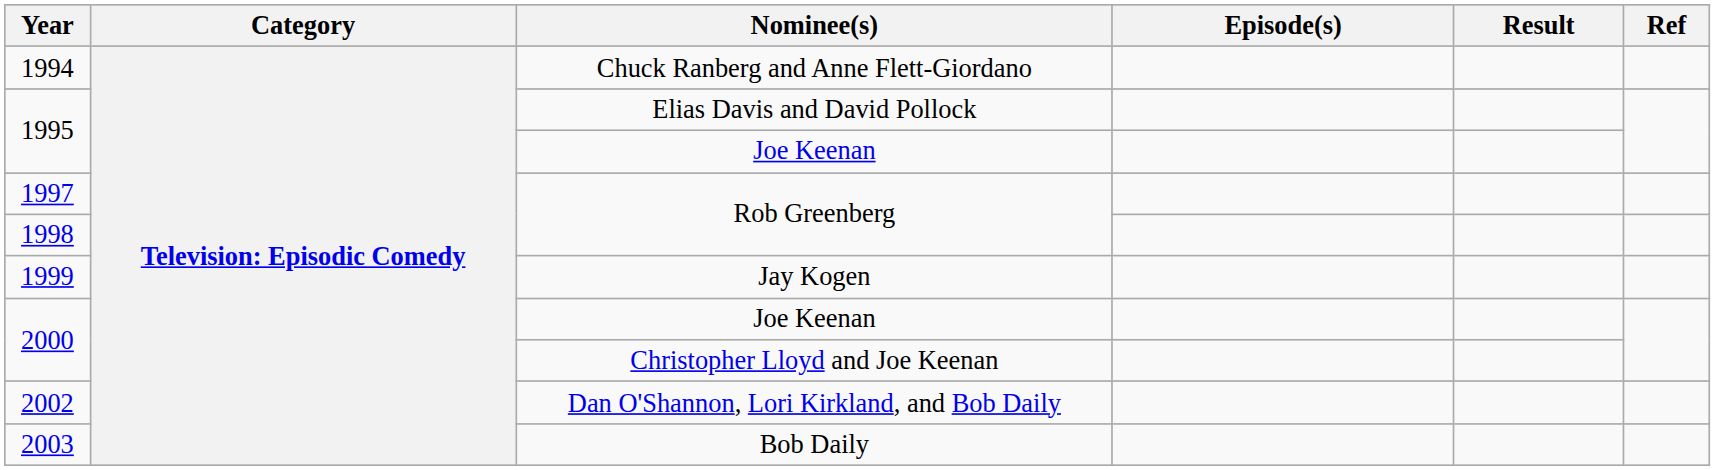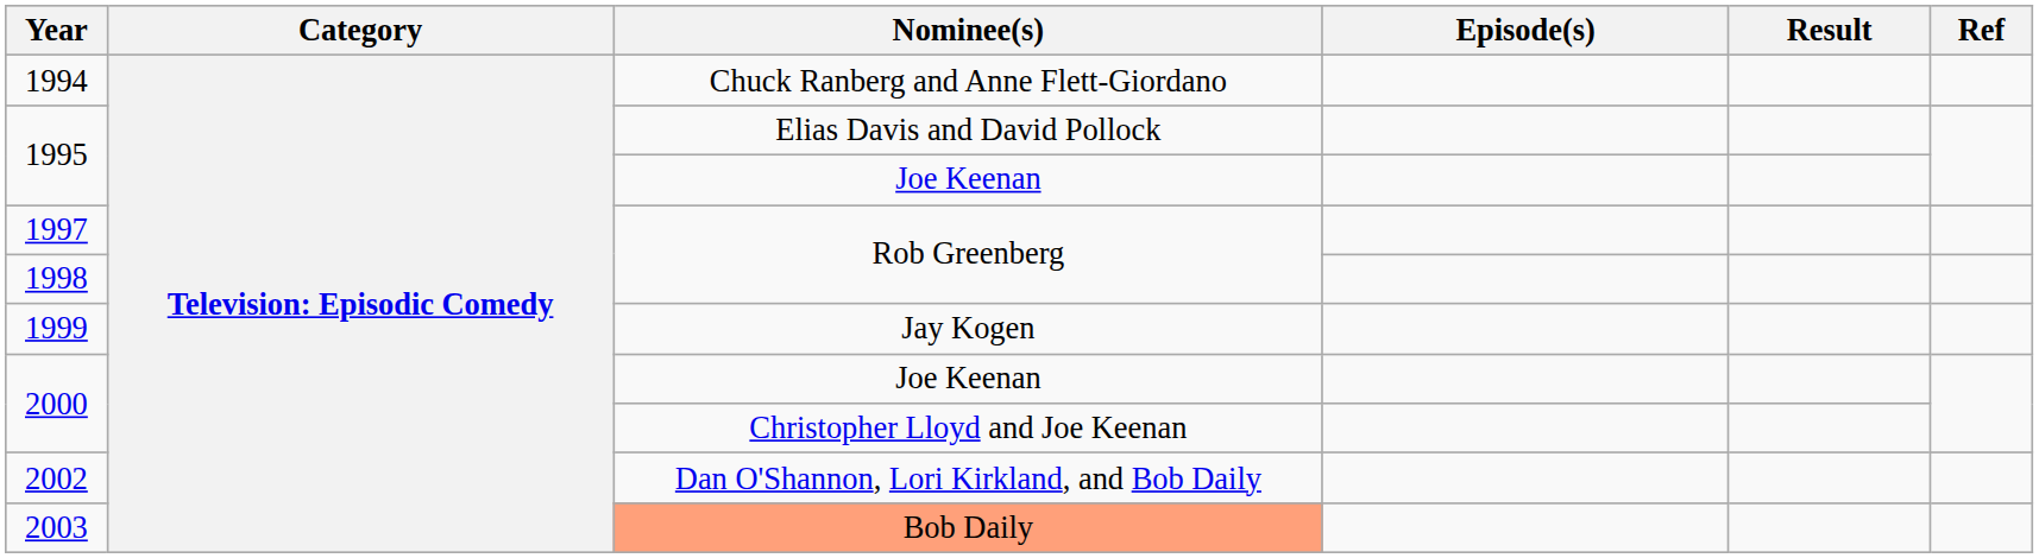2003 | Nominee(s): no background -> lightsalmon background
